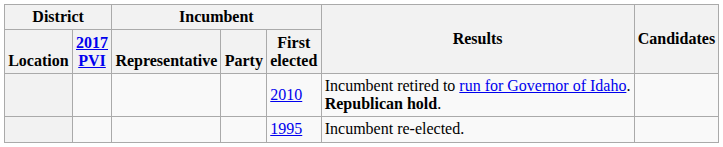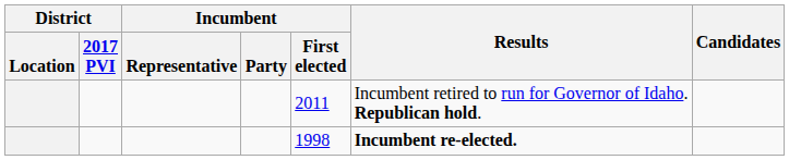row 3 | Incumbent / First elected: 2010 -> 2011
row 4 | Incumbent / First elected: 1995 -> 1998
row 4 | Results: normal -> bold
